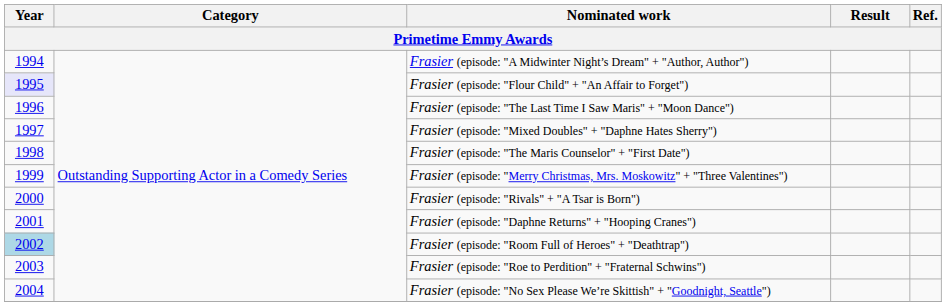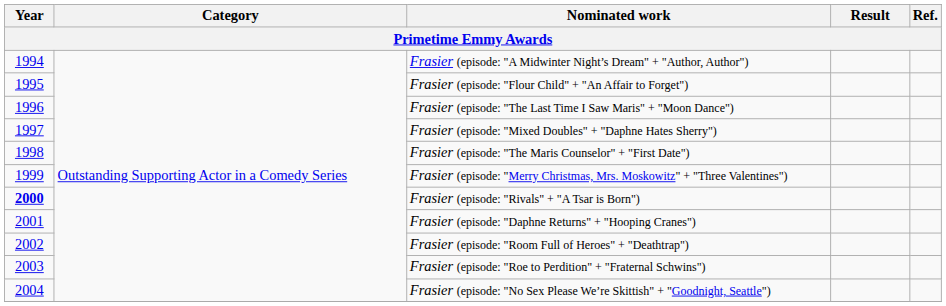Frasier (episode: "Flour Child" + "An Affair to Forget") | Year: lavender background -> no background
Frasier (episode: "Rivals" + "A Tsar is Born") | Year: normal -> bold
Frasier (episode: "Room Full of Heroes" + "Deathtrap") | Year: lightblue background -> no background
